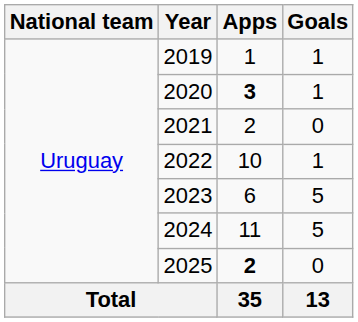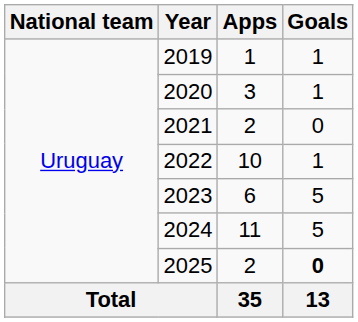2020 | Apps: bold -> normal
2025 | Apps: bold -> normal
2025 | Goals: normal -> bold
